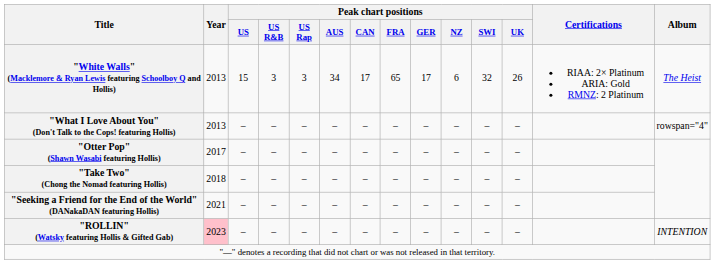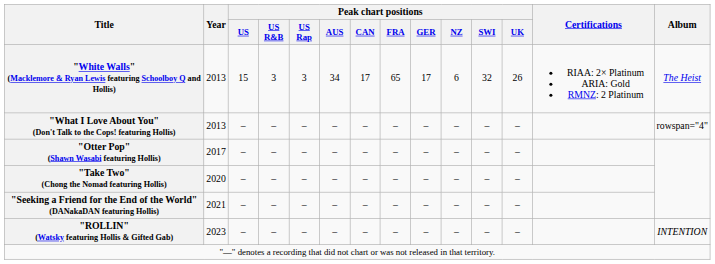"Take Two" (Chong the Nomad featuring Hollis) | Year: 2018 -> 2020
"ROLLIN" (Watsky featuring Hollis & Gifted Gab) | Year: pink background -> no background
